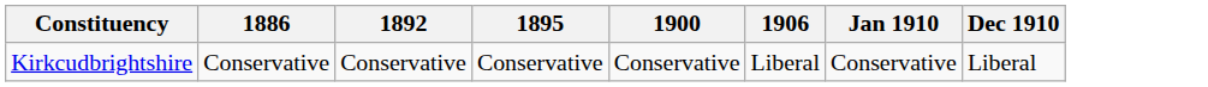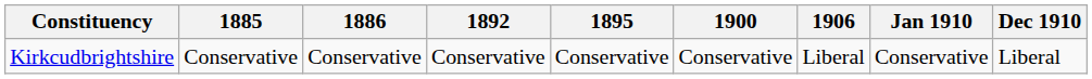+ column: 1885 | Conservative
